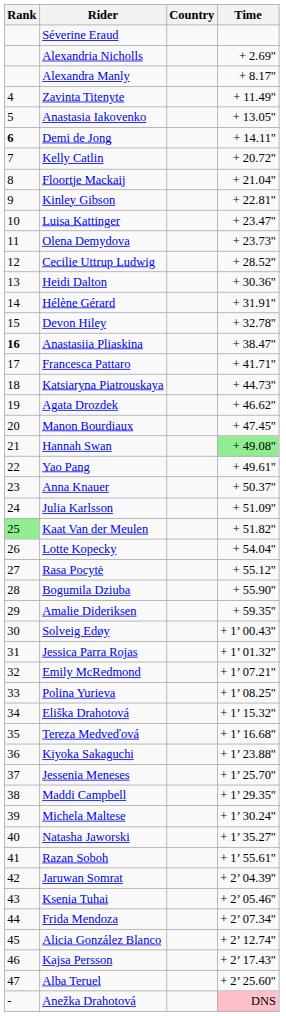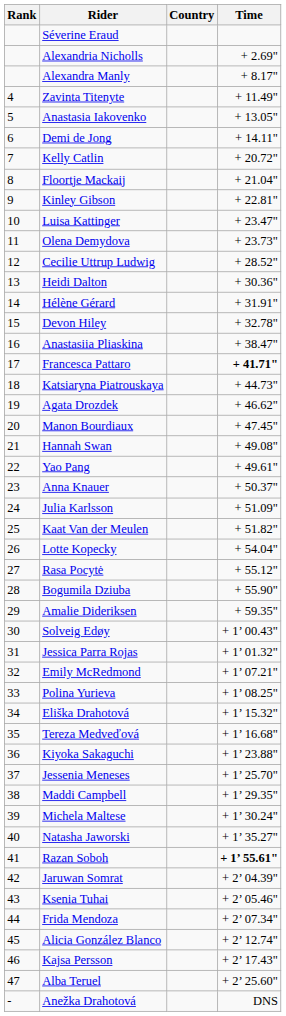Demi de Jong | Rank: bold -> normal
Anastasiia Pliaskina | Rank: bold -> normal
Francesca Pattaro | Time: normal -> bold
Hannah Swan | Time: lightgreen background -> no background
Kaat Van der Meulen | Rank: lightgreen background -> no background
Razan Soboh | Time: normal -> bold
Anežka Drahotová | Time: pink background -> no background
